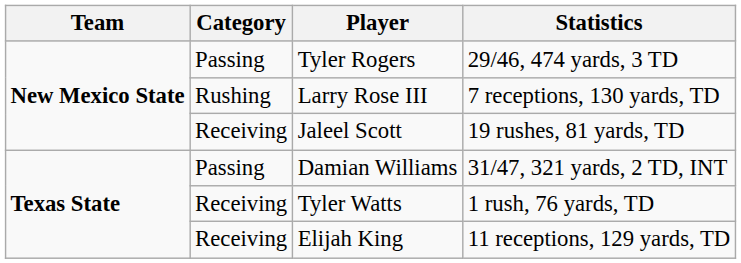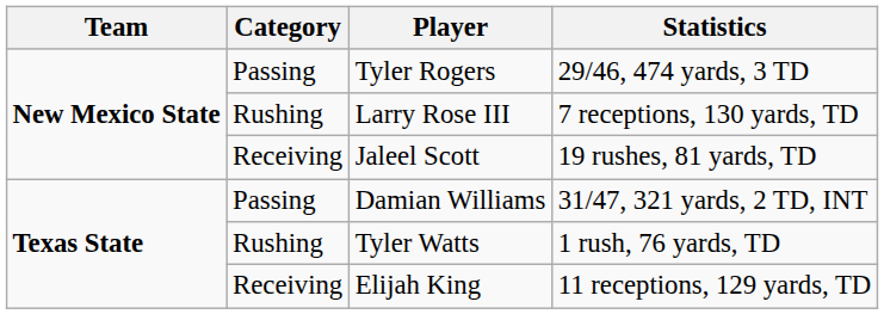Tyler Watts | Category: Receiving -> Rushing
